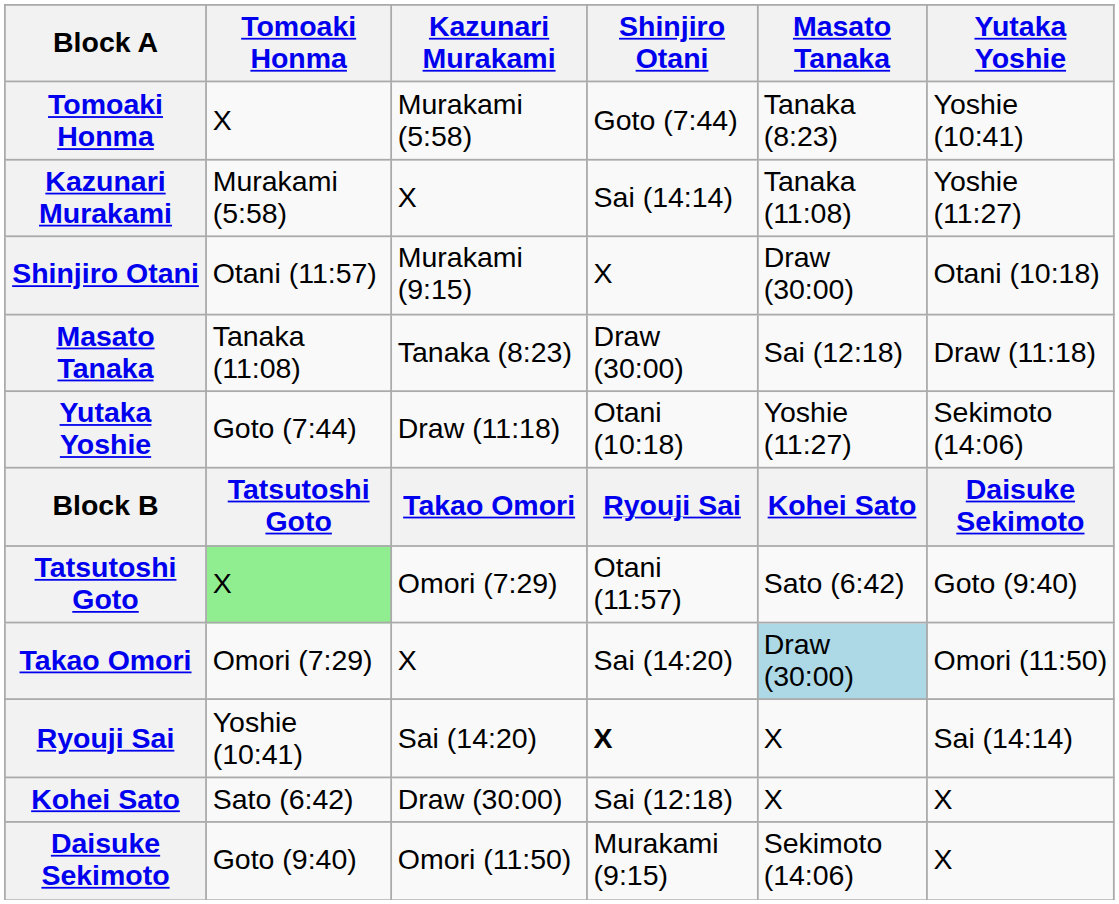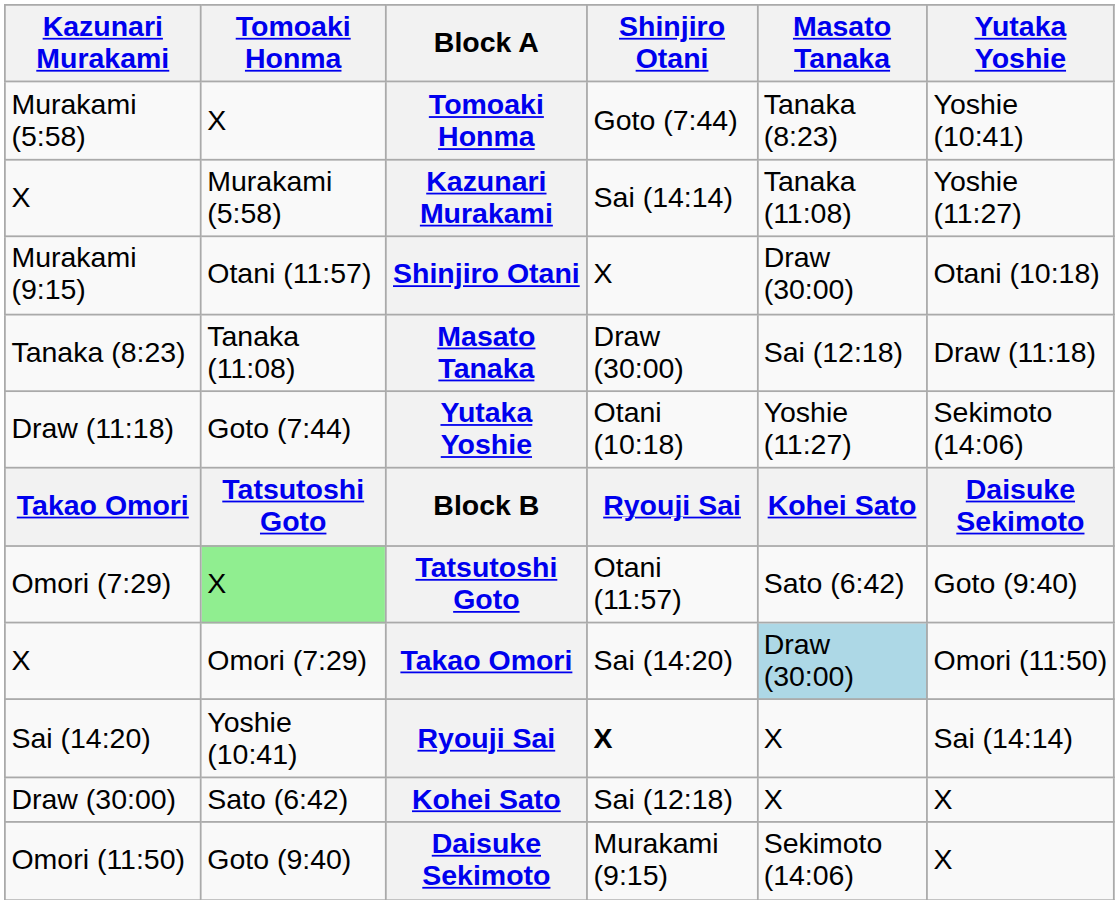columns swapped: Block A <-> Kazunari Murakami
